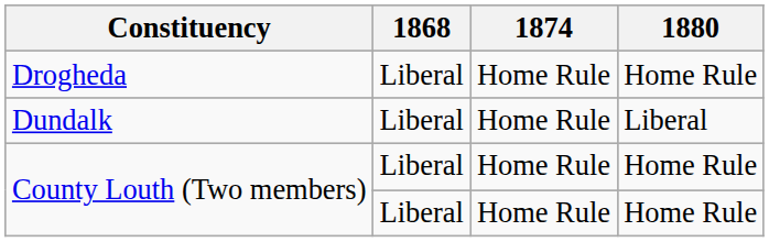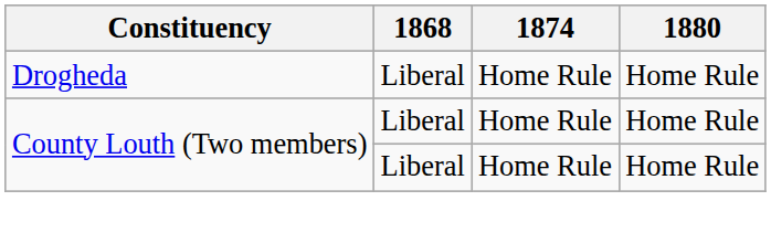- row: Dundalk | Liberal | Home Rule | Liberal
